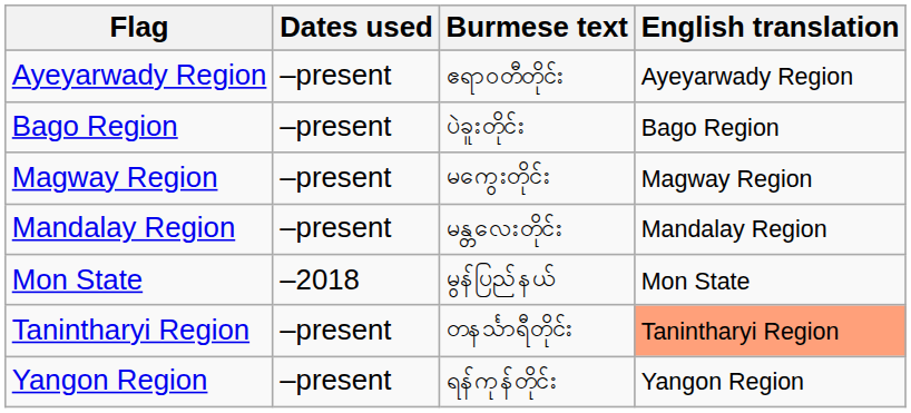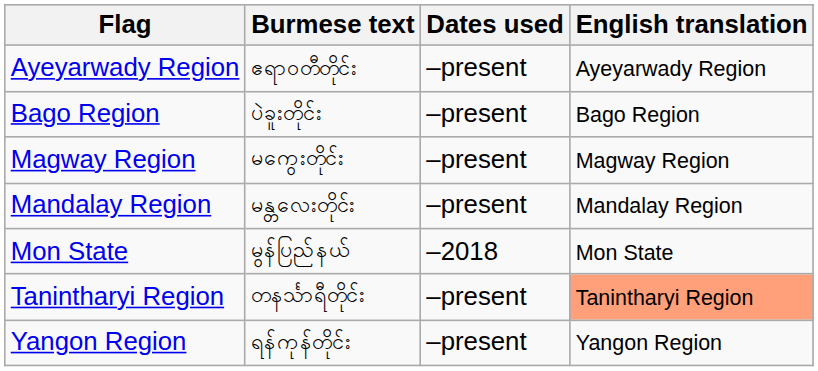columns swapped: Dates used <-> Burmese text
